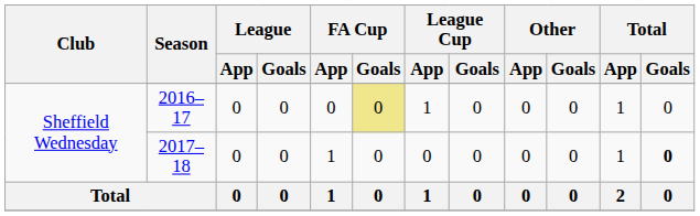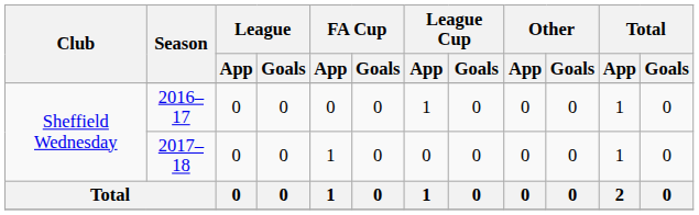2016–17 | FA Cup / Goals: khaki background -> no background
2017–18 | Total / Goals: bold -> normal
